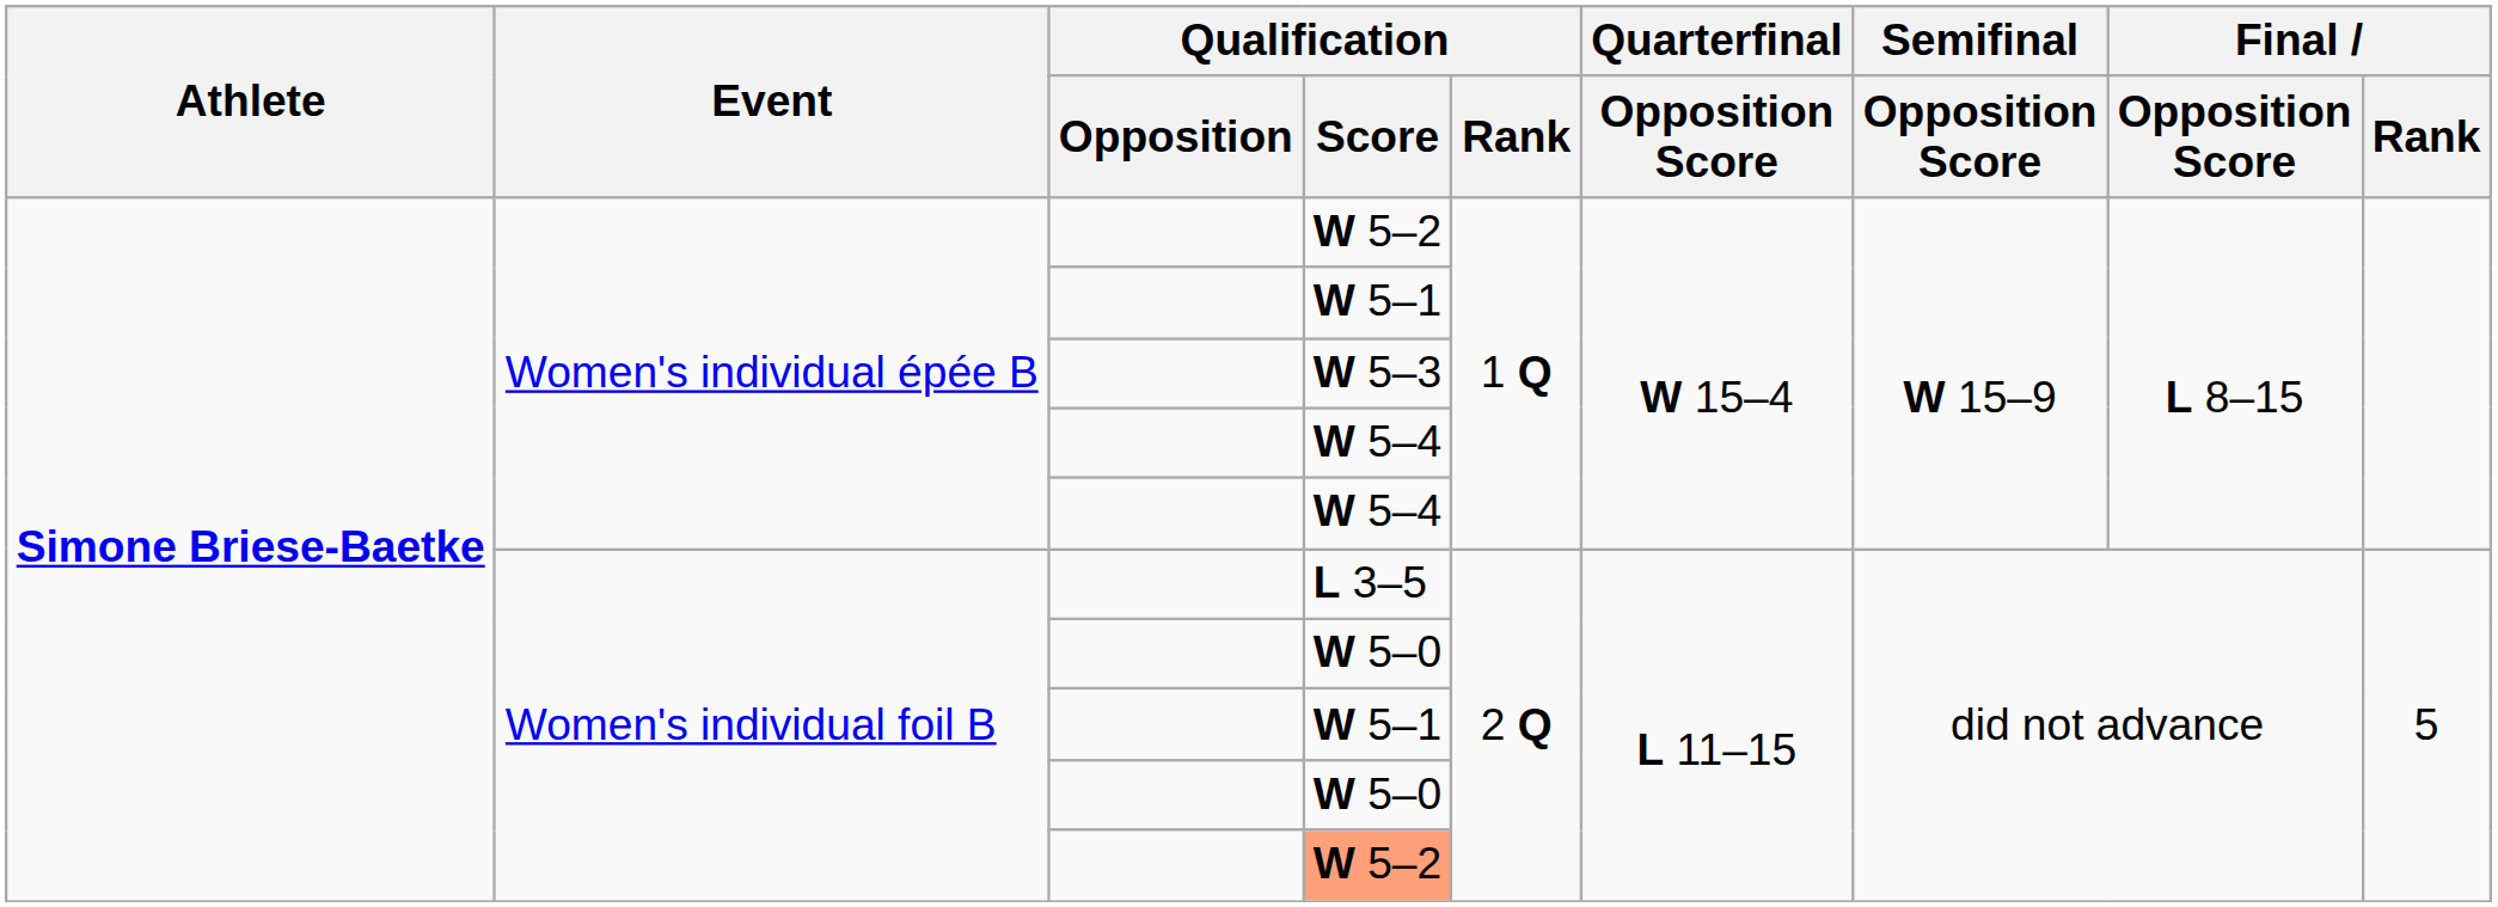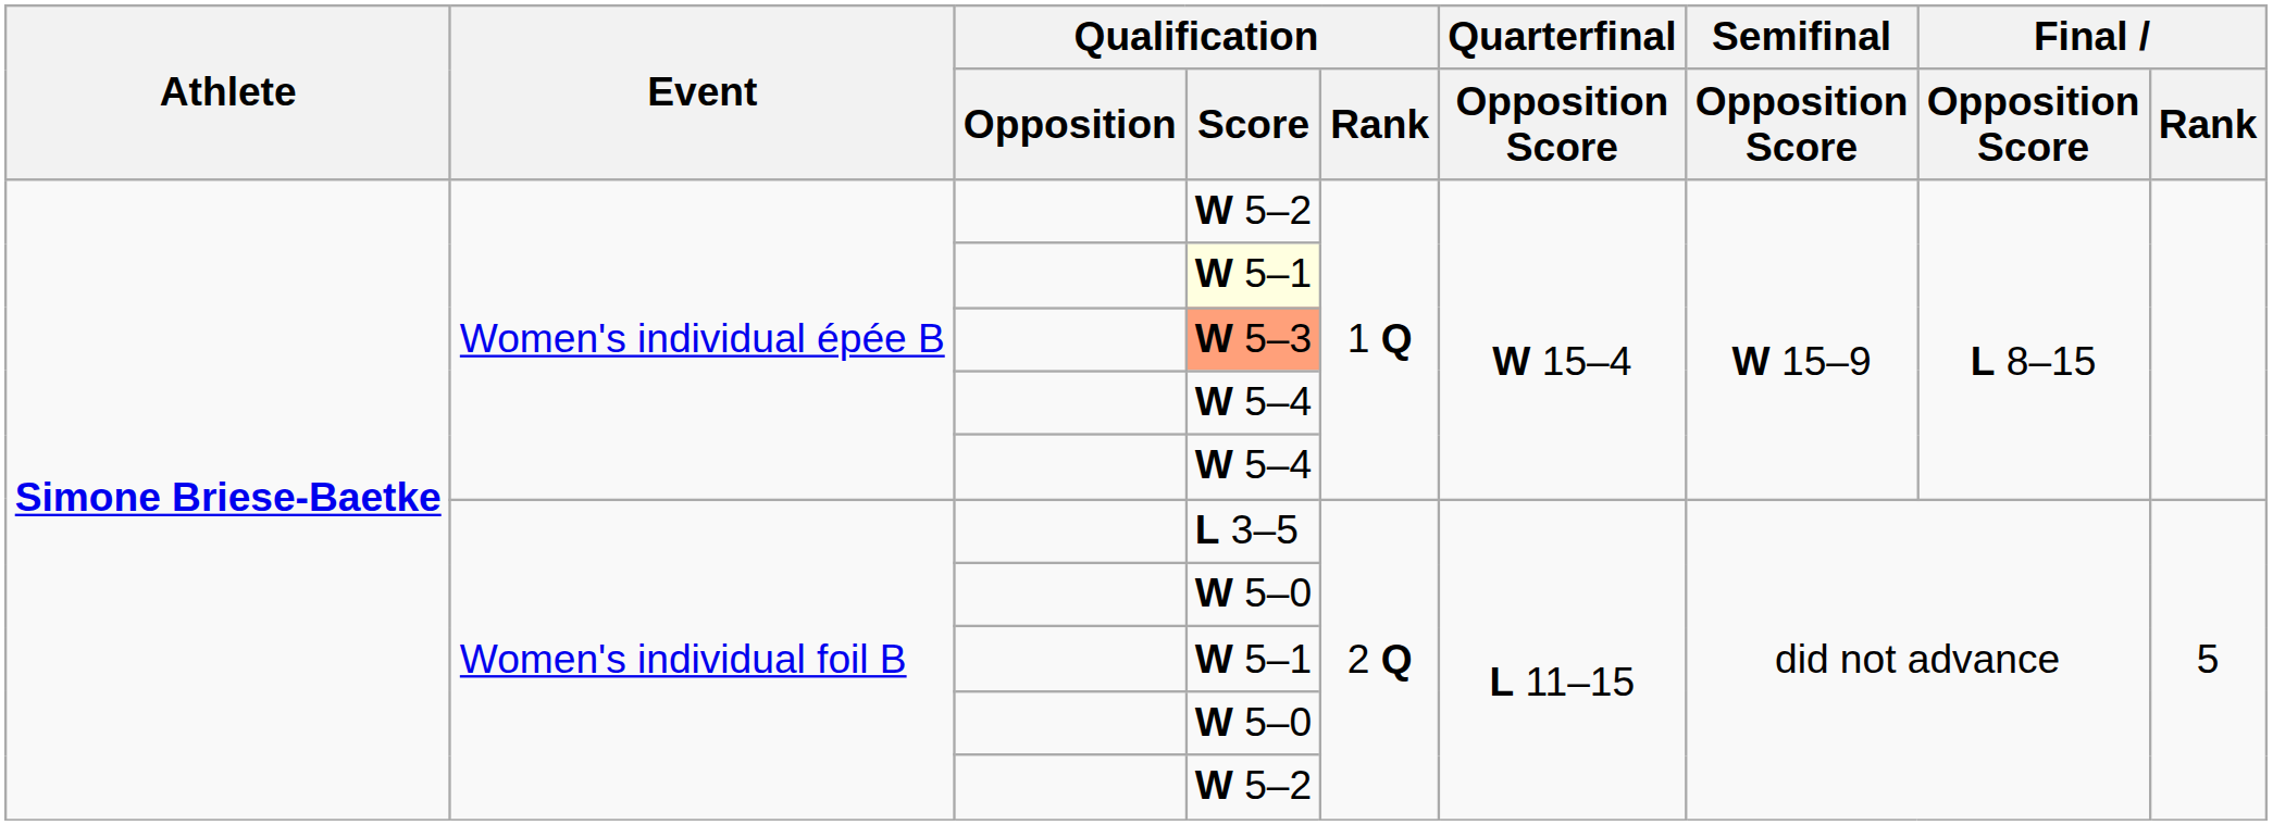Women's individual épée B / W 5–1 | Qualification / Score: no background -> lightyellow background
W 5–3 | Qualification / Score: no background -> lightsalmon background
Women's individual foil B / W 5–2 | Qualification / Score: lightsalmon background -> no background
